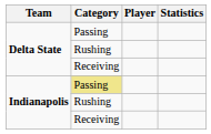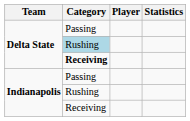Delta State / Rushing | Category: no background -> lightblue background
Delta State / Receiving | Category: normal -> bold
Indianapolis / Passing | Category: khaki background -> no background
